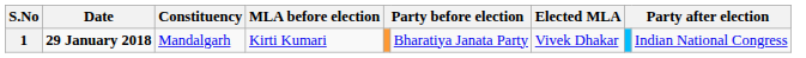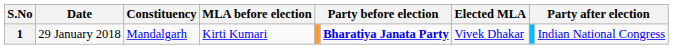1 | Date: bold -> normal
1 | column 6: normal -> bold
